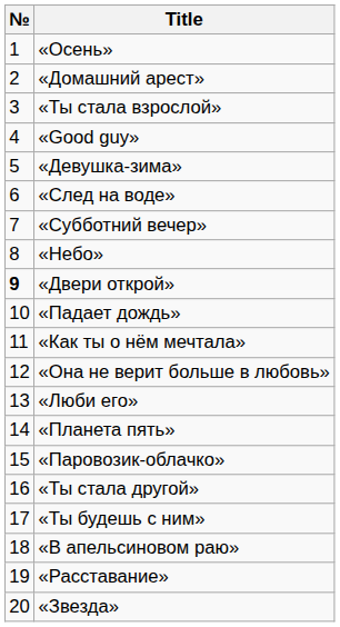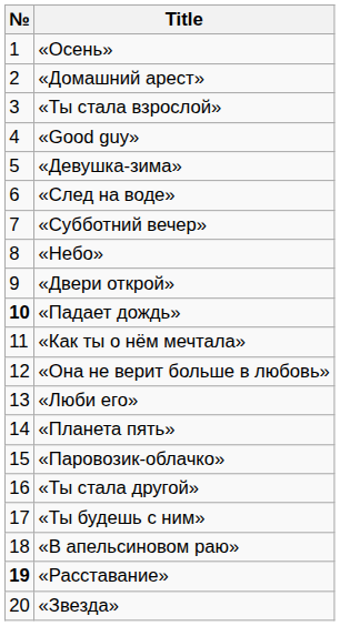«Двери открой» | №: bold -> normal
«Падает дождь» | №: normal -> bold
«Расставание» | №: normal -> bold
